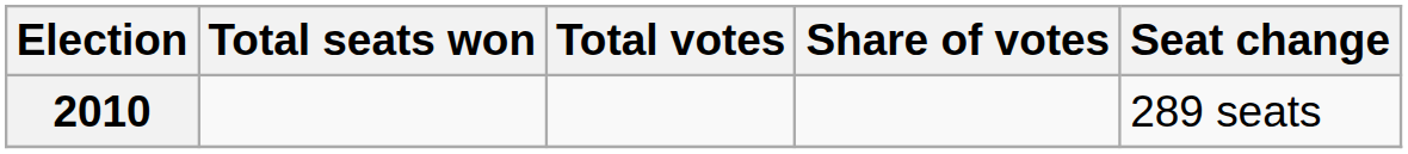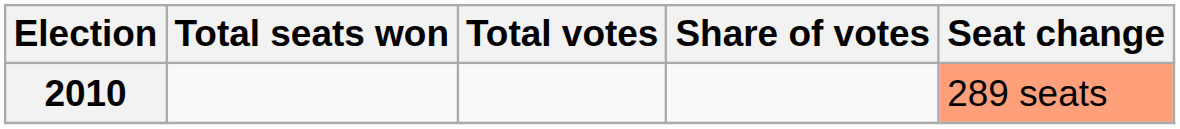2010 | Seat change: no background -> lightsalmon background
